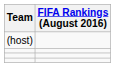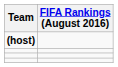row 2 | Team: normal -> bold
